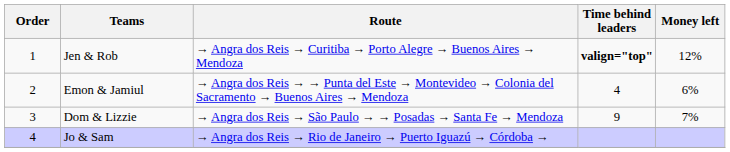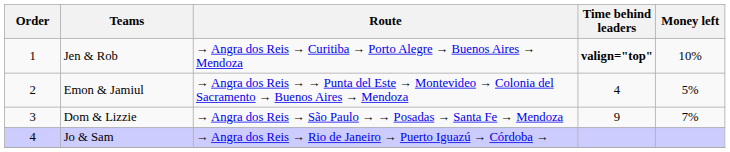Jen & Rob | Money left: 12% -> 10%
Emon & Jamiul | Money left: 6% -> 5%
